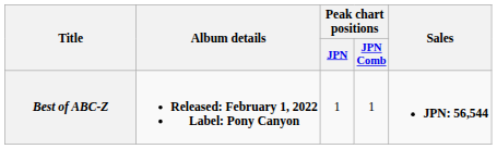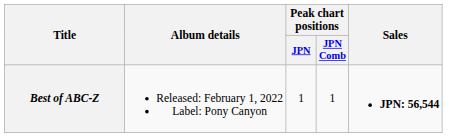Best of ABC-Z | Album details: bold -> normal
